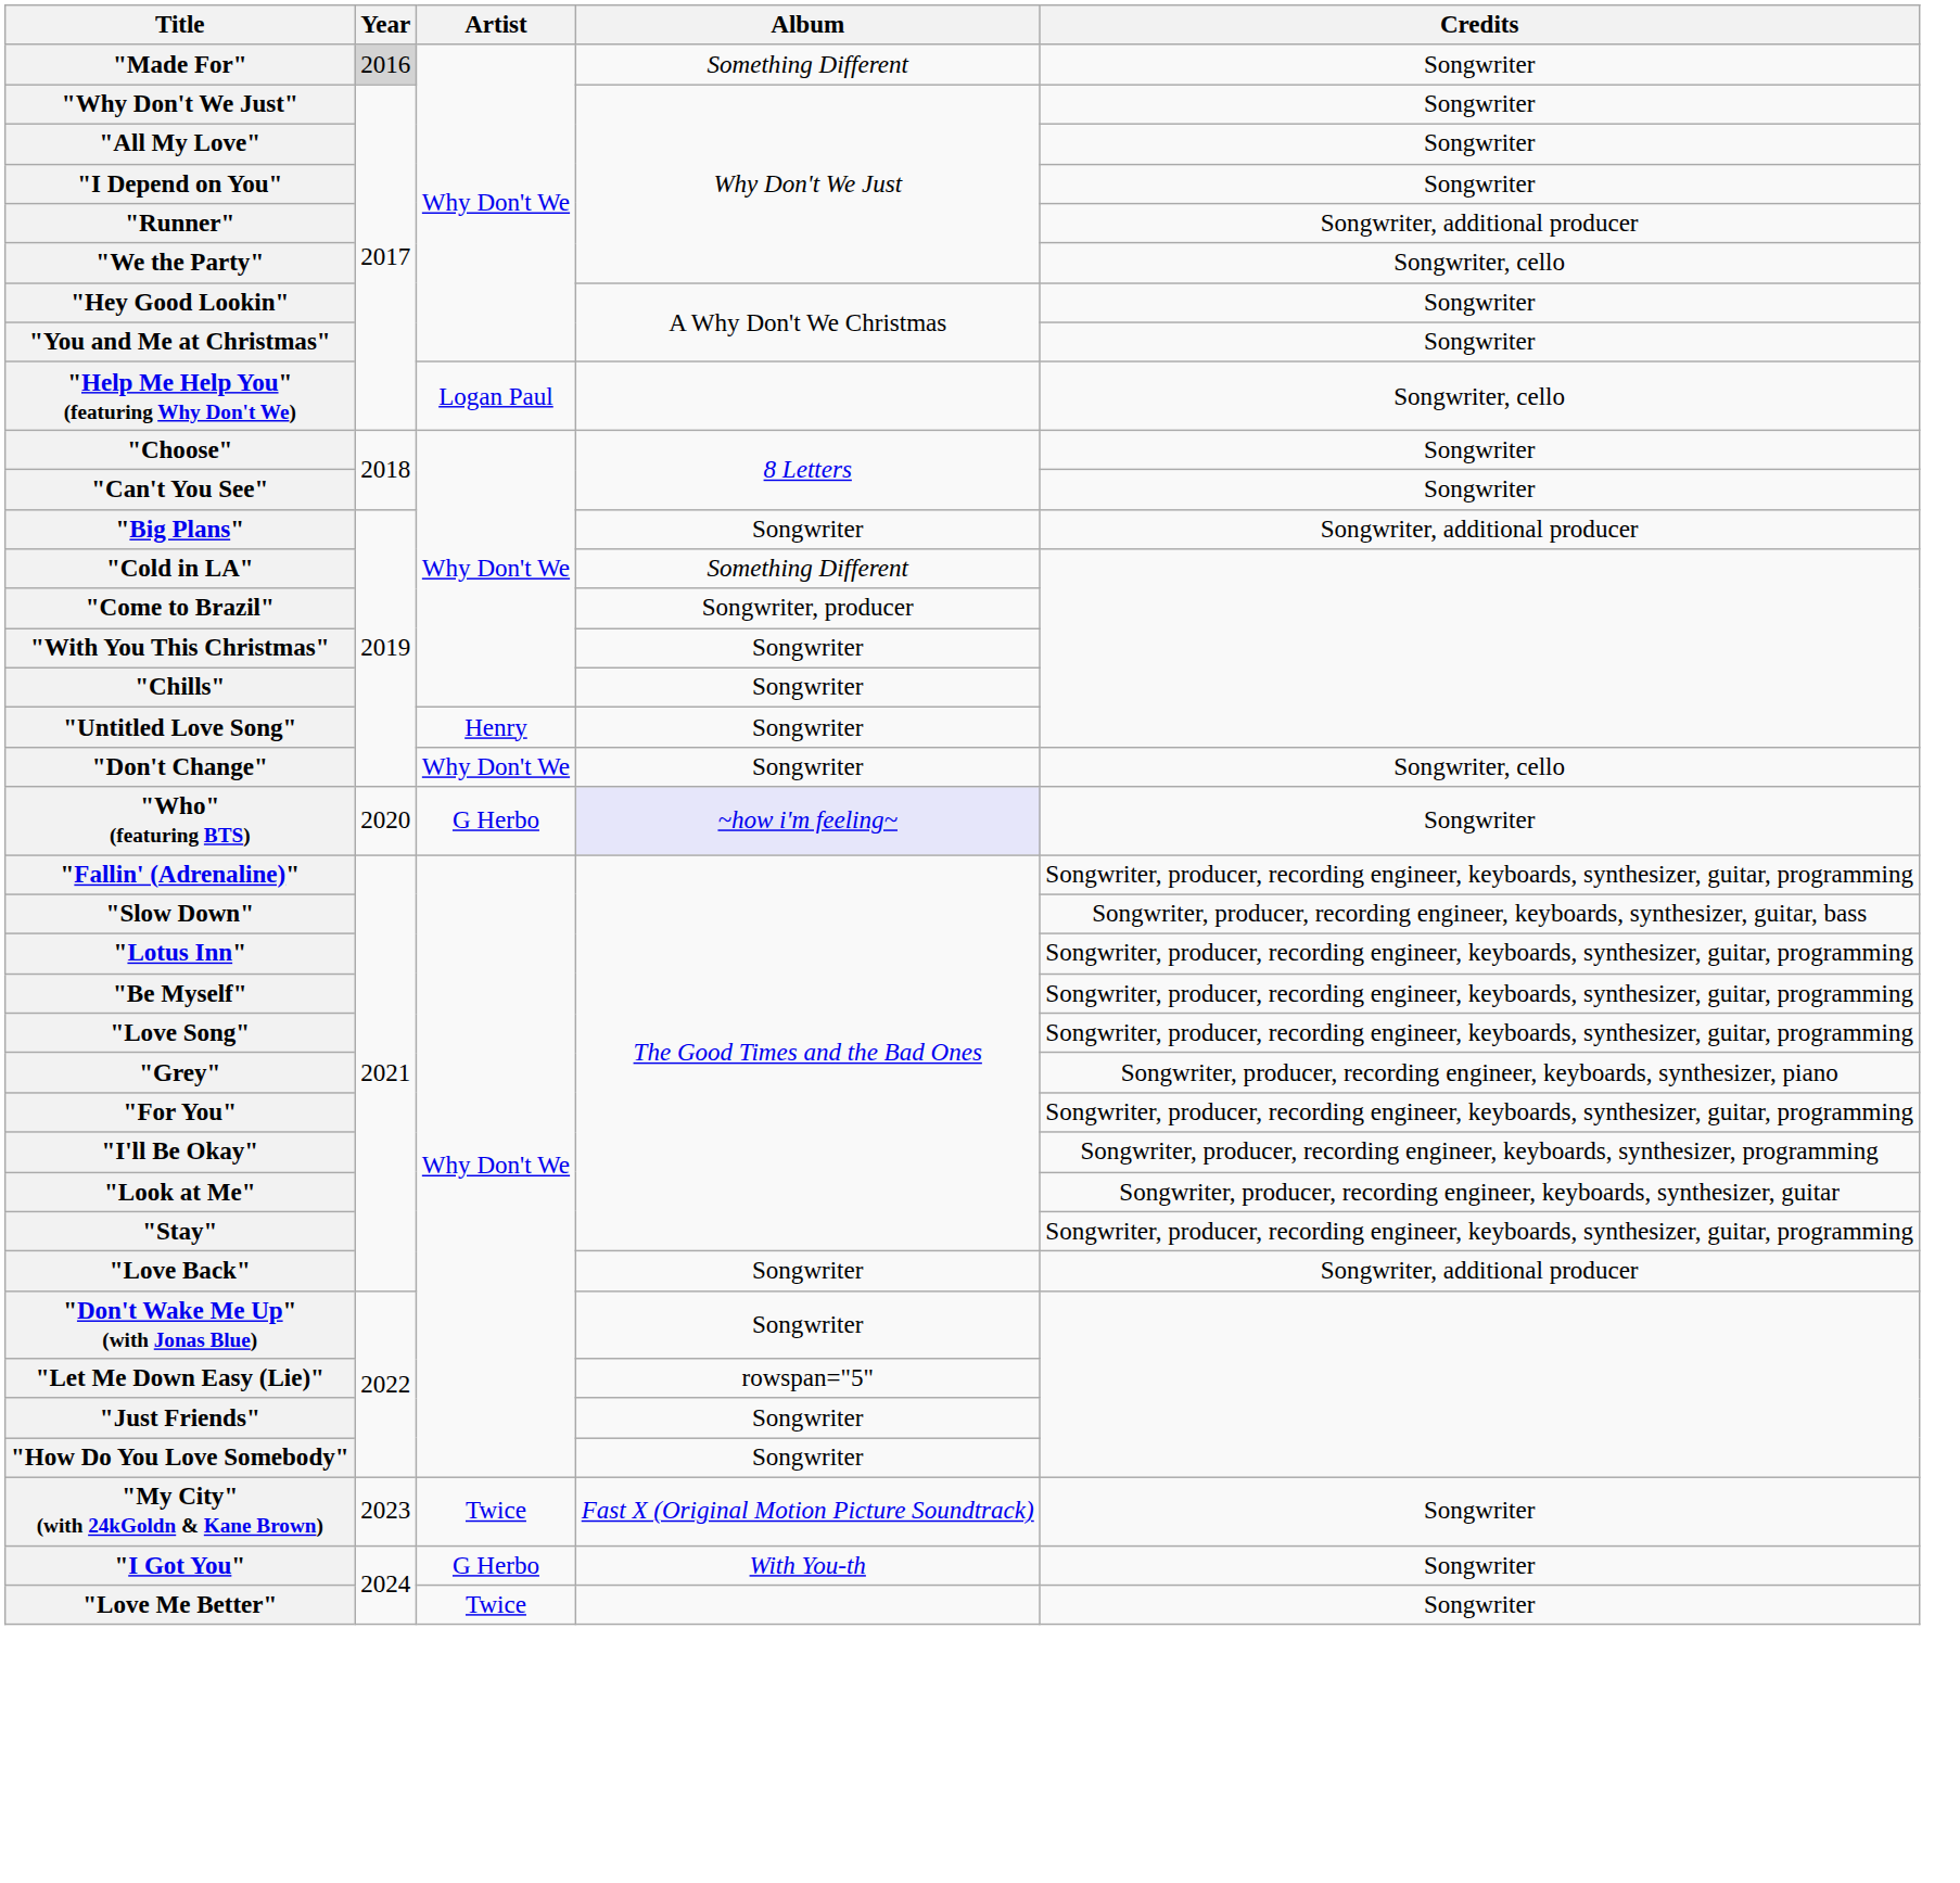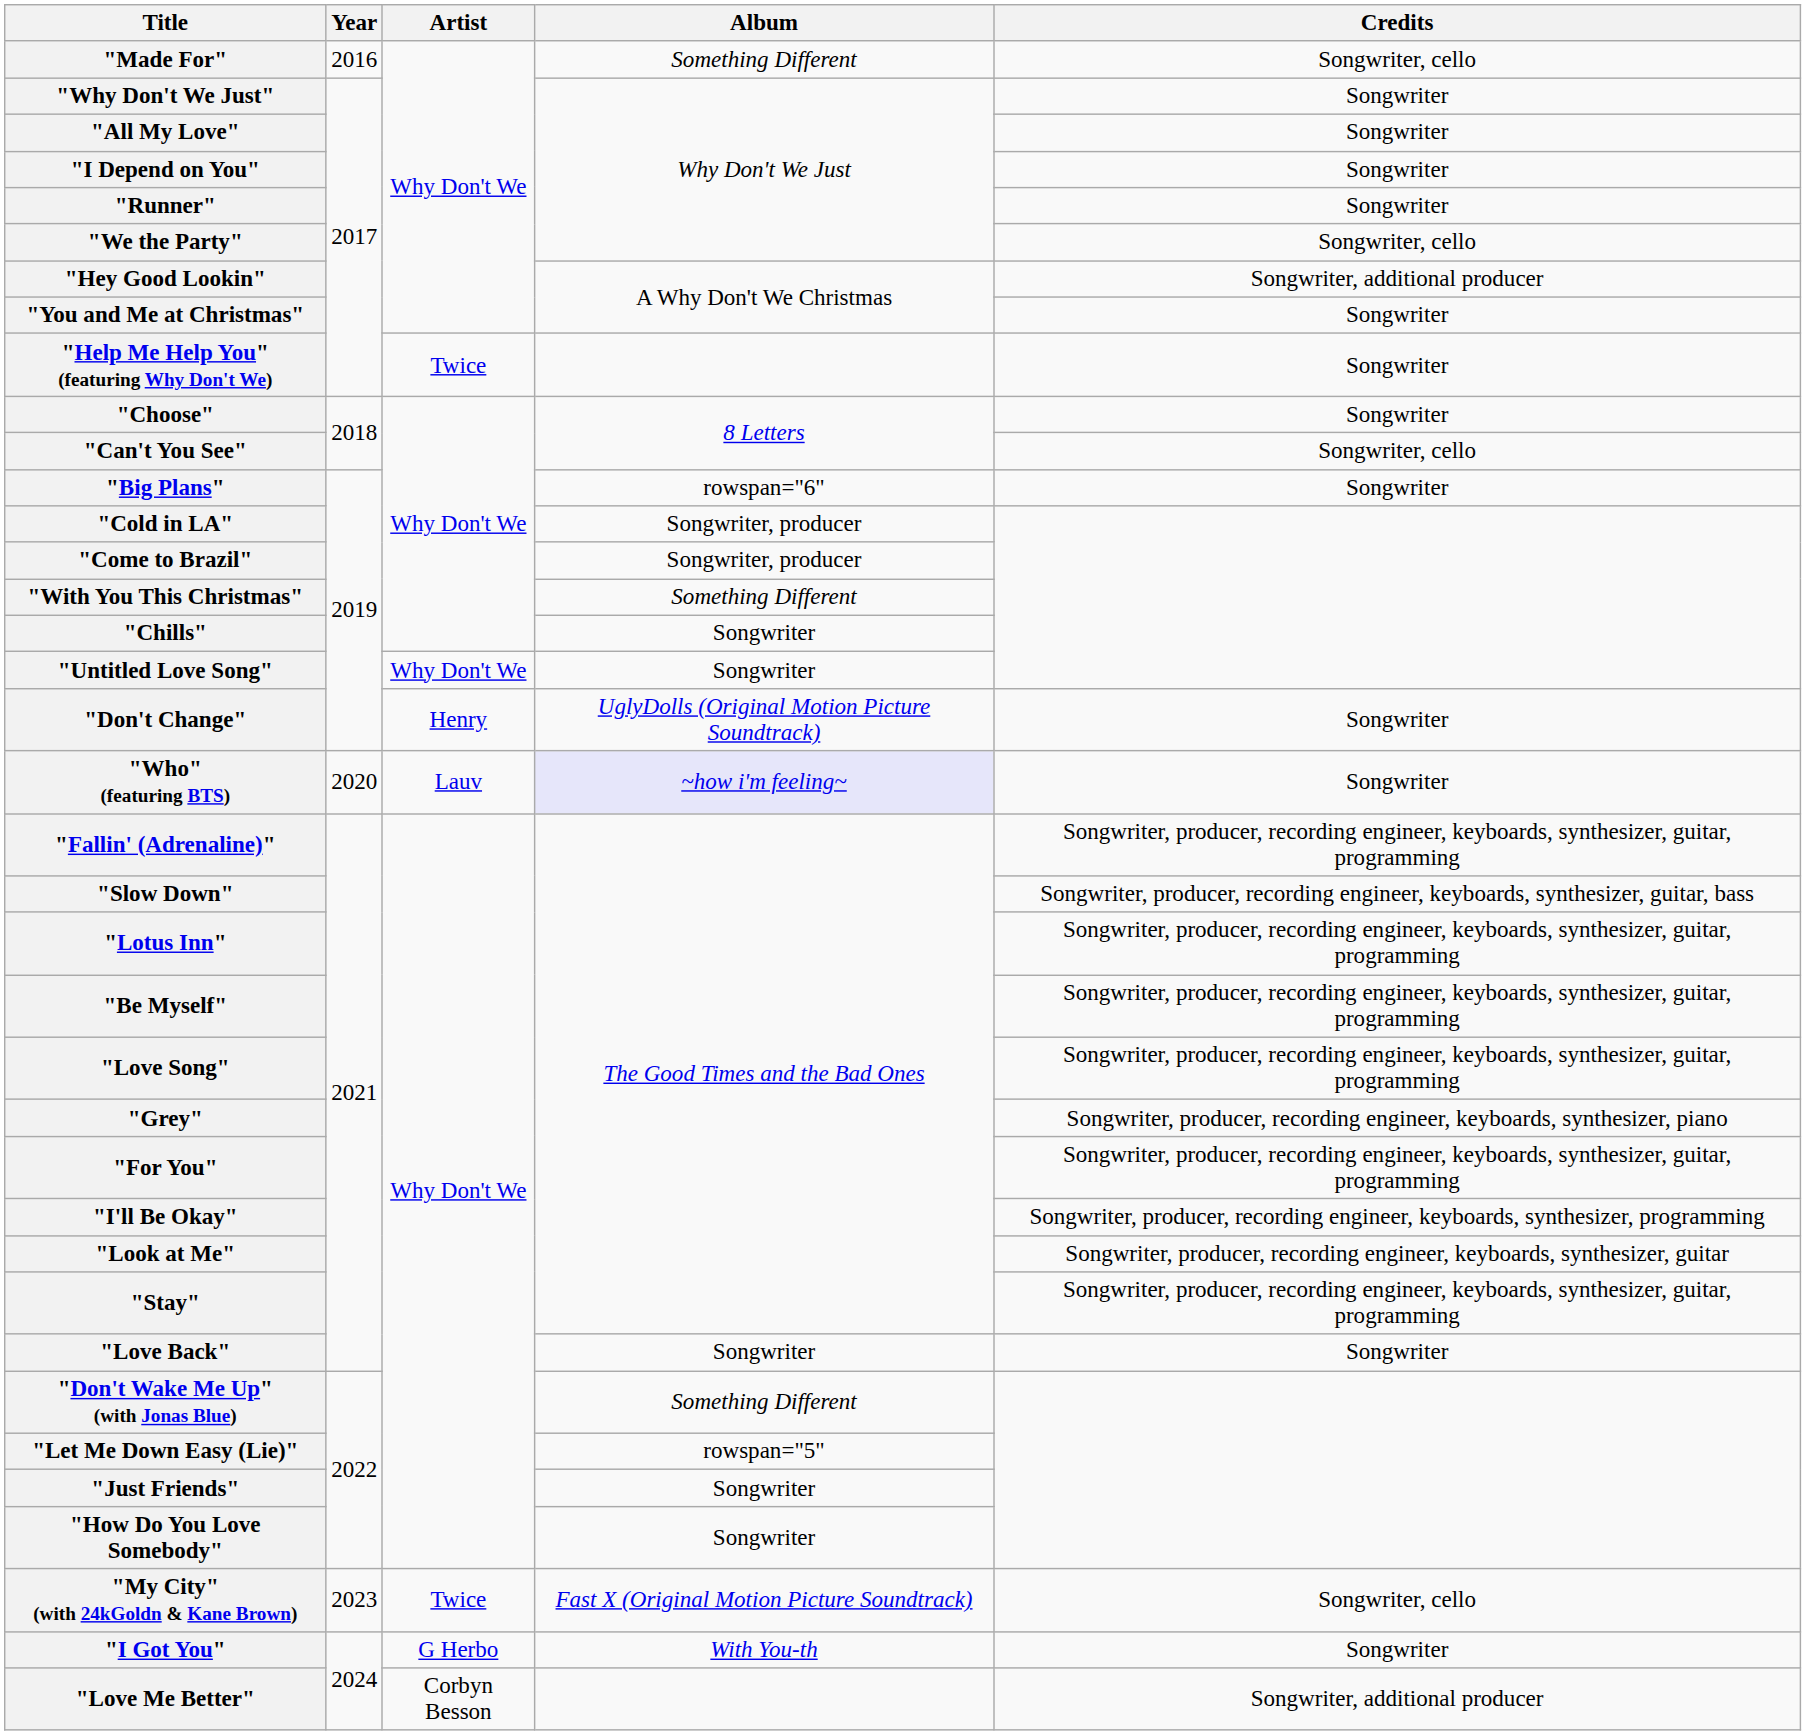"Made For" | Year: lightgrey background -> no background
"Made For" | Credits: Songwriter -> Songwriter, cello
"Runner" | Credits: Songwriter, additional producer -> Songwriter
"Hey Good Lookin" | Credits: Songwriter -> Songwriter, additional producer
"Help Me Help You" (featuring Why Don't We) | Artist: Logan Paul -> Twice
"Help Me Help You" (featuring Why Don't We) | Credits: Songwriter, cello -> Songwriter
"Can't You See" | Credits: Songwriter -> Songwriter, cello
"Big Plans" | Album: Songwriter -> rowspan="6"
"Big Plans" | Credits: Songwriter, additional producer -> Songwriter
"Cold in LA" | Album: Something Different -> Songwriter, producer
"With You This Christmas" | Album: Songwriter -> Something Different
"Untitled Love Song" | Artist: Henry -> Why Don't We
"Don't Change" | Artist: Why Don't We -> Henry
"Don't Change" | Album: Songwriter -> UglyDolls (Original Motion Picture Soundtrack)
"Don't Change" | Credits: Songwriter, cello -> Songwriter
"Who" (featuring BTS) | Artist: G Herbo -> Lauv
"Love Back" | Credits: Songwriter, additional producer -> Songwriter
"Don't Wake Me Up" (with Jonas Blue) | Album: Songwriter -> Something Different
"My City" (with 24kGoldn & Kane Brown) | Credits: Songwriter -> Songwriter, cello
"Love Me Better" | Artist: Twice -> Corbyn Besson
"Love Me Better" | Credits: Songwriter -> Songwriter, additional producer
